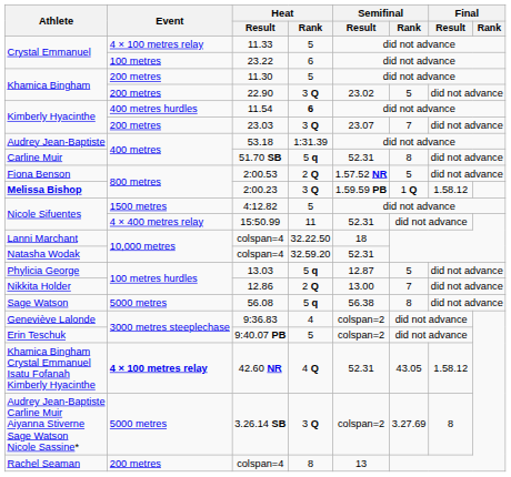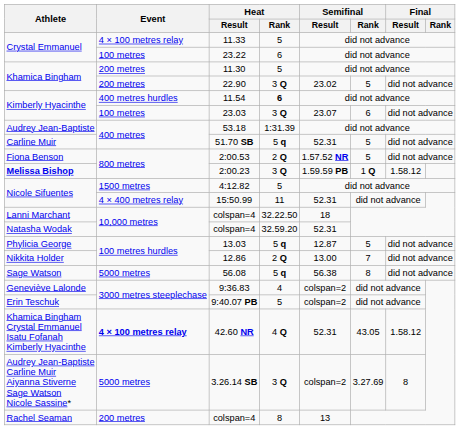23.03 | Event: 200 metres -> 100 metres
23.03 | Semifinal / Rank: 7 -> 6
51.70 SB | Semifinal / Rank: 8 -> 5
